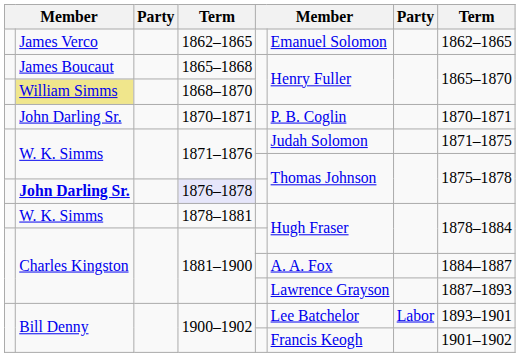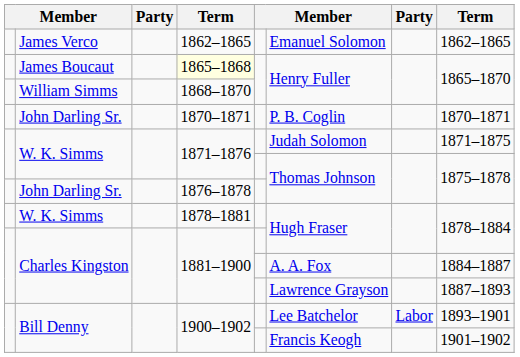1865–1868 | column 4: no background -> lightyellow background
1868–1870 | column 2: khaki background -> no background
1876–1878 | column 2: bold -> normal
1876–1878 | column 4: lavender background -> no background
